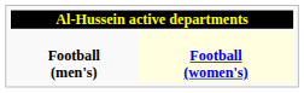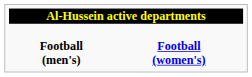Football (men's) | column 2: lightyellow background -> no background
